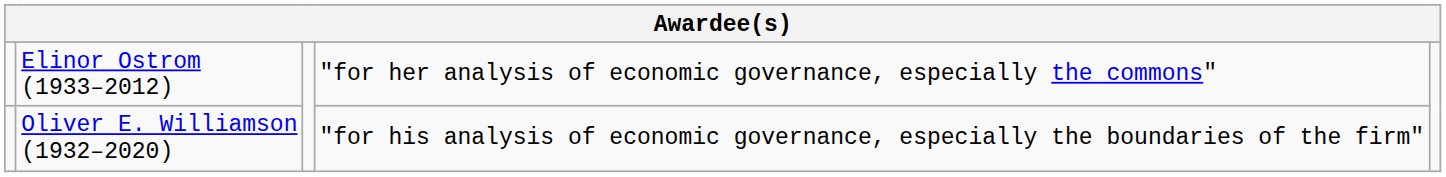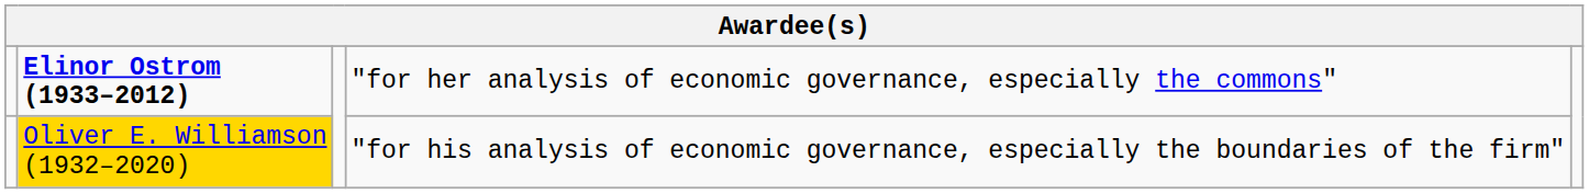Elinor Ostrom (1933–2012) | column 2: normal -> bold
Oliver E. Williamson (1932–2020) | column 2: no background -> gold background
